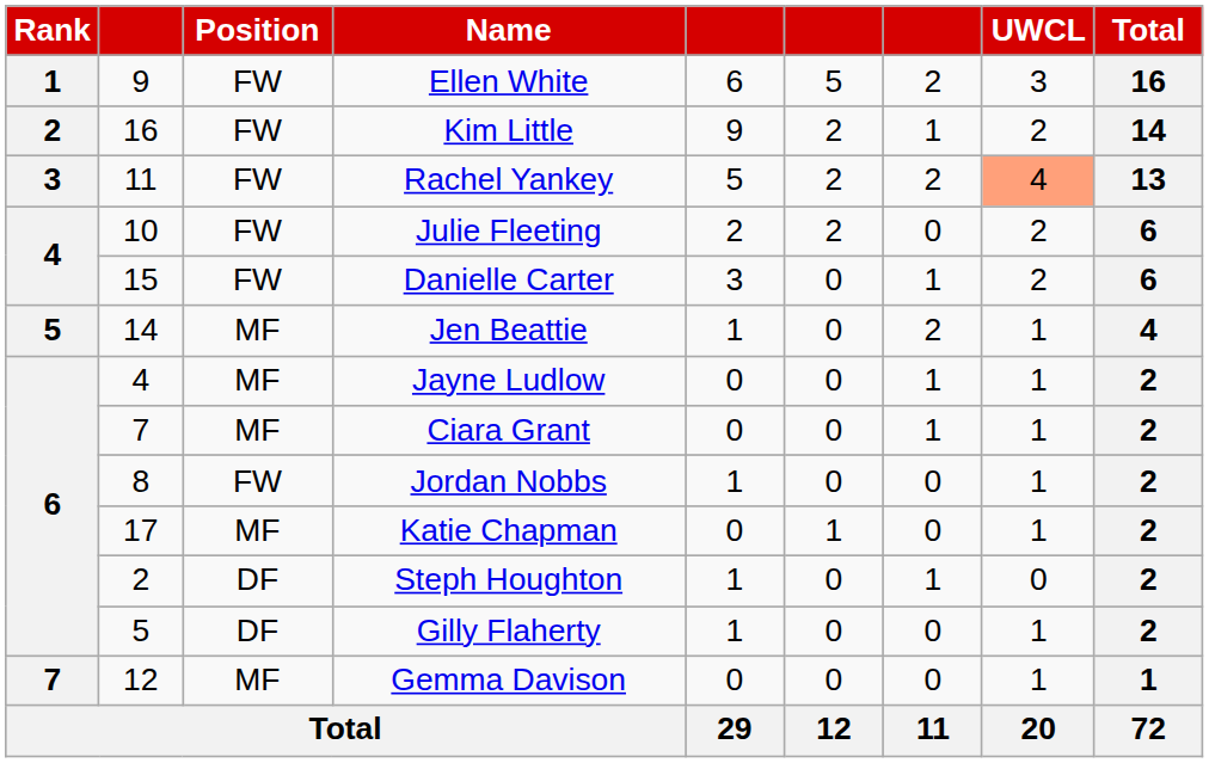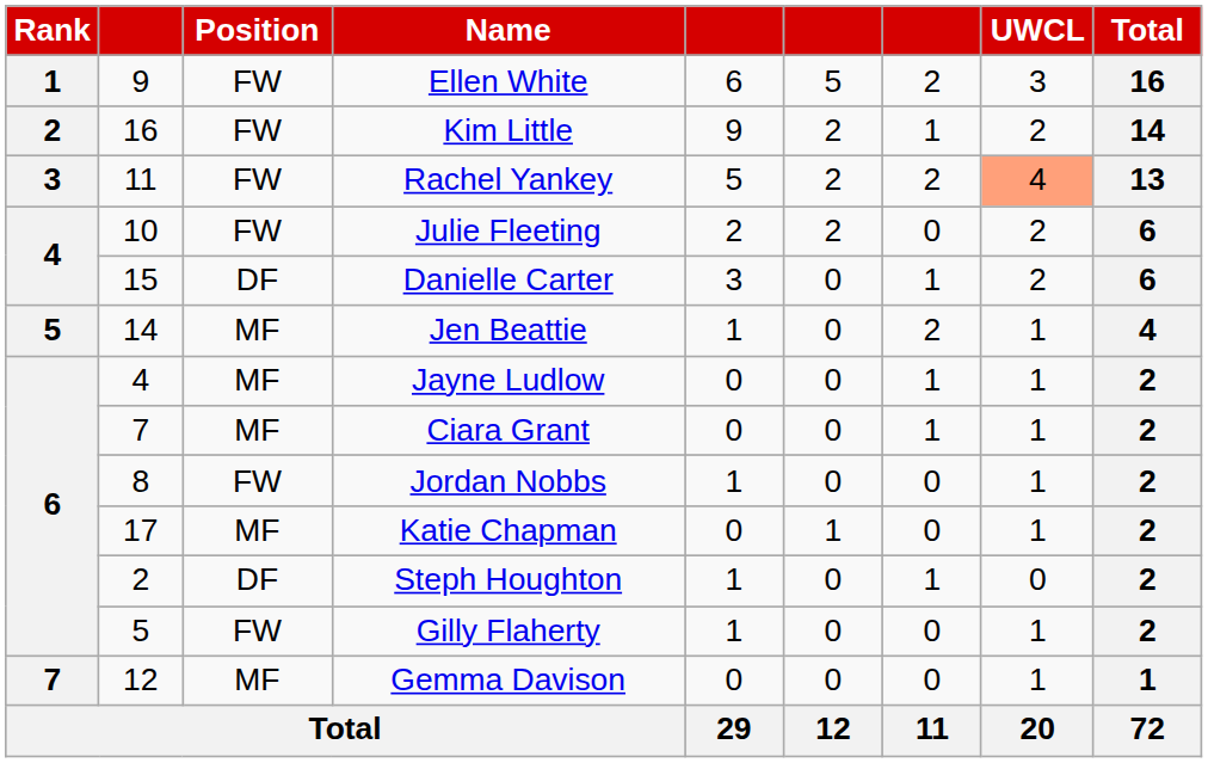Danielle Carter | Position: FW -> DF
Gilly Flaherty | Position: DF -> FW
